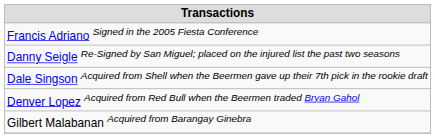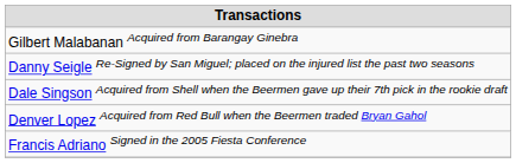row 2 | column 1: Francis Adriano Signed in the 2005 Fiesta Conference -> Gilbert Malabanan Acquired from Barangay Ginebra
row 6 | column 1: Gilbert Malabanan Acquired from Barangay Ginebra -> Francis Adriano Signed in the 2005 Fiesta Conference
